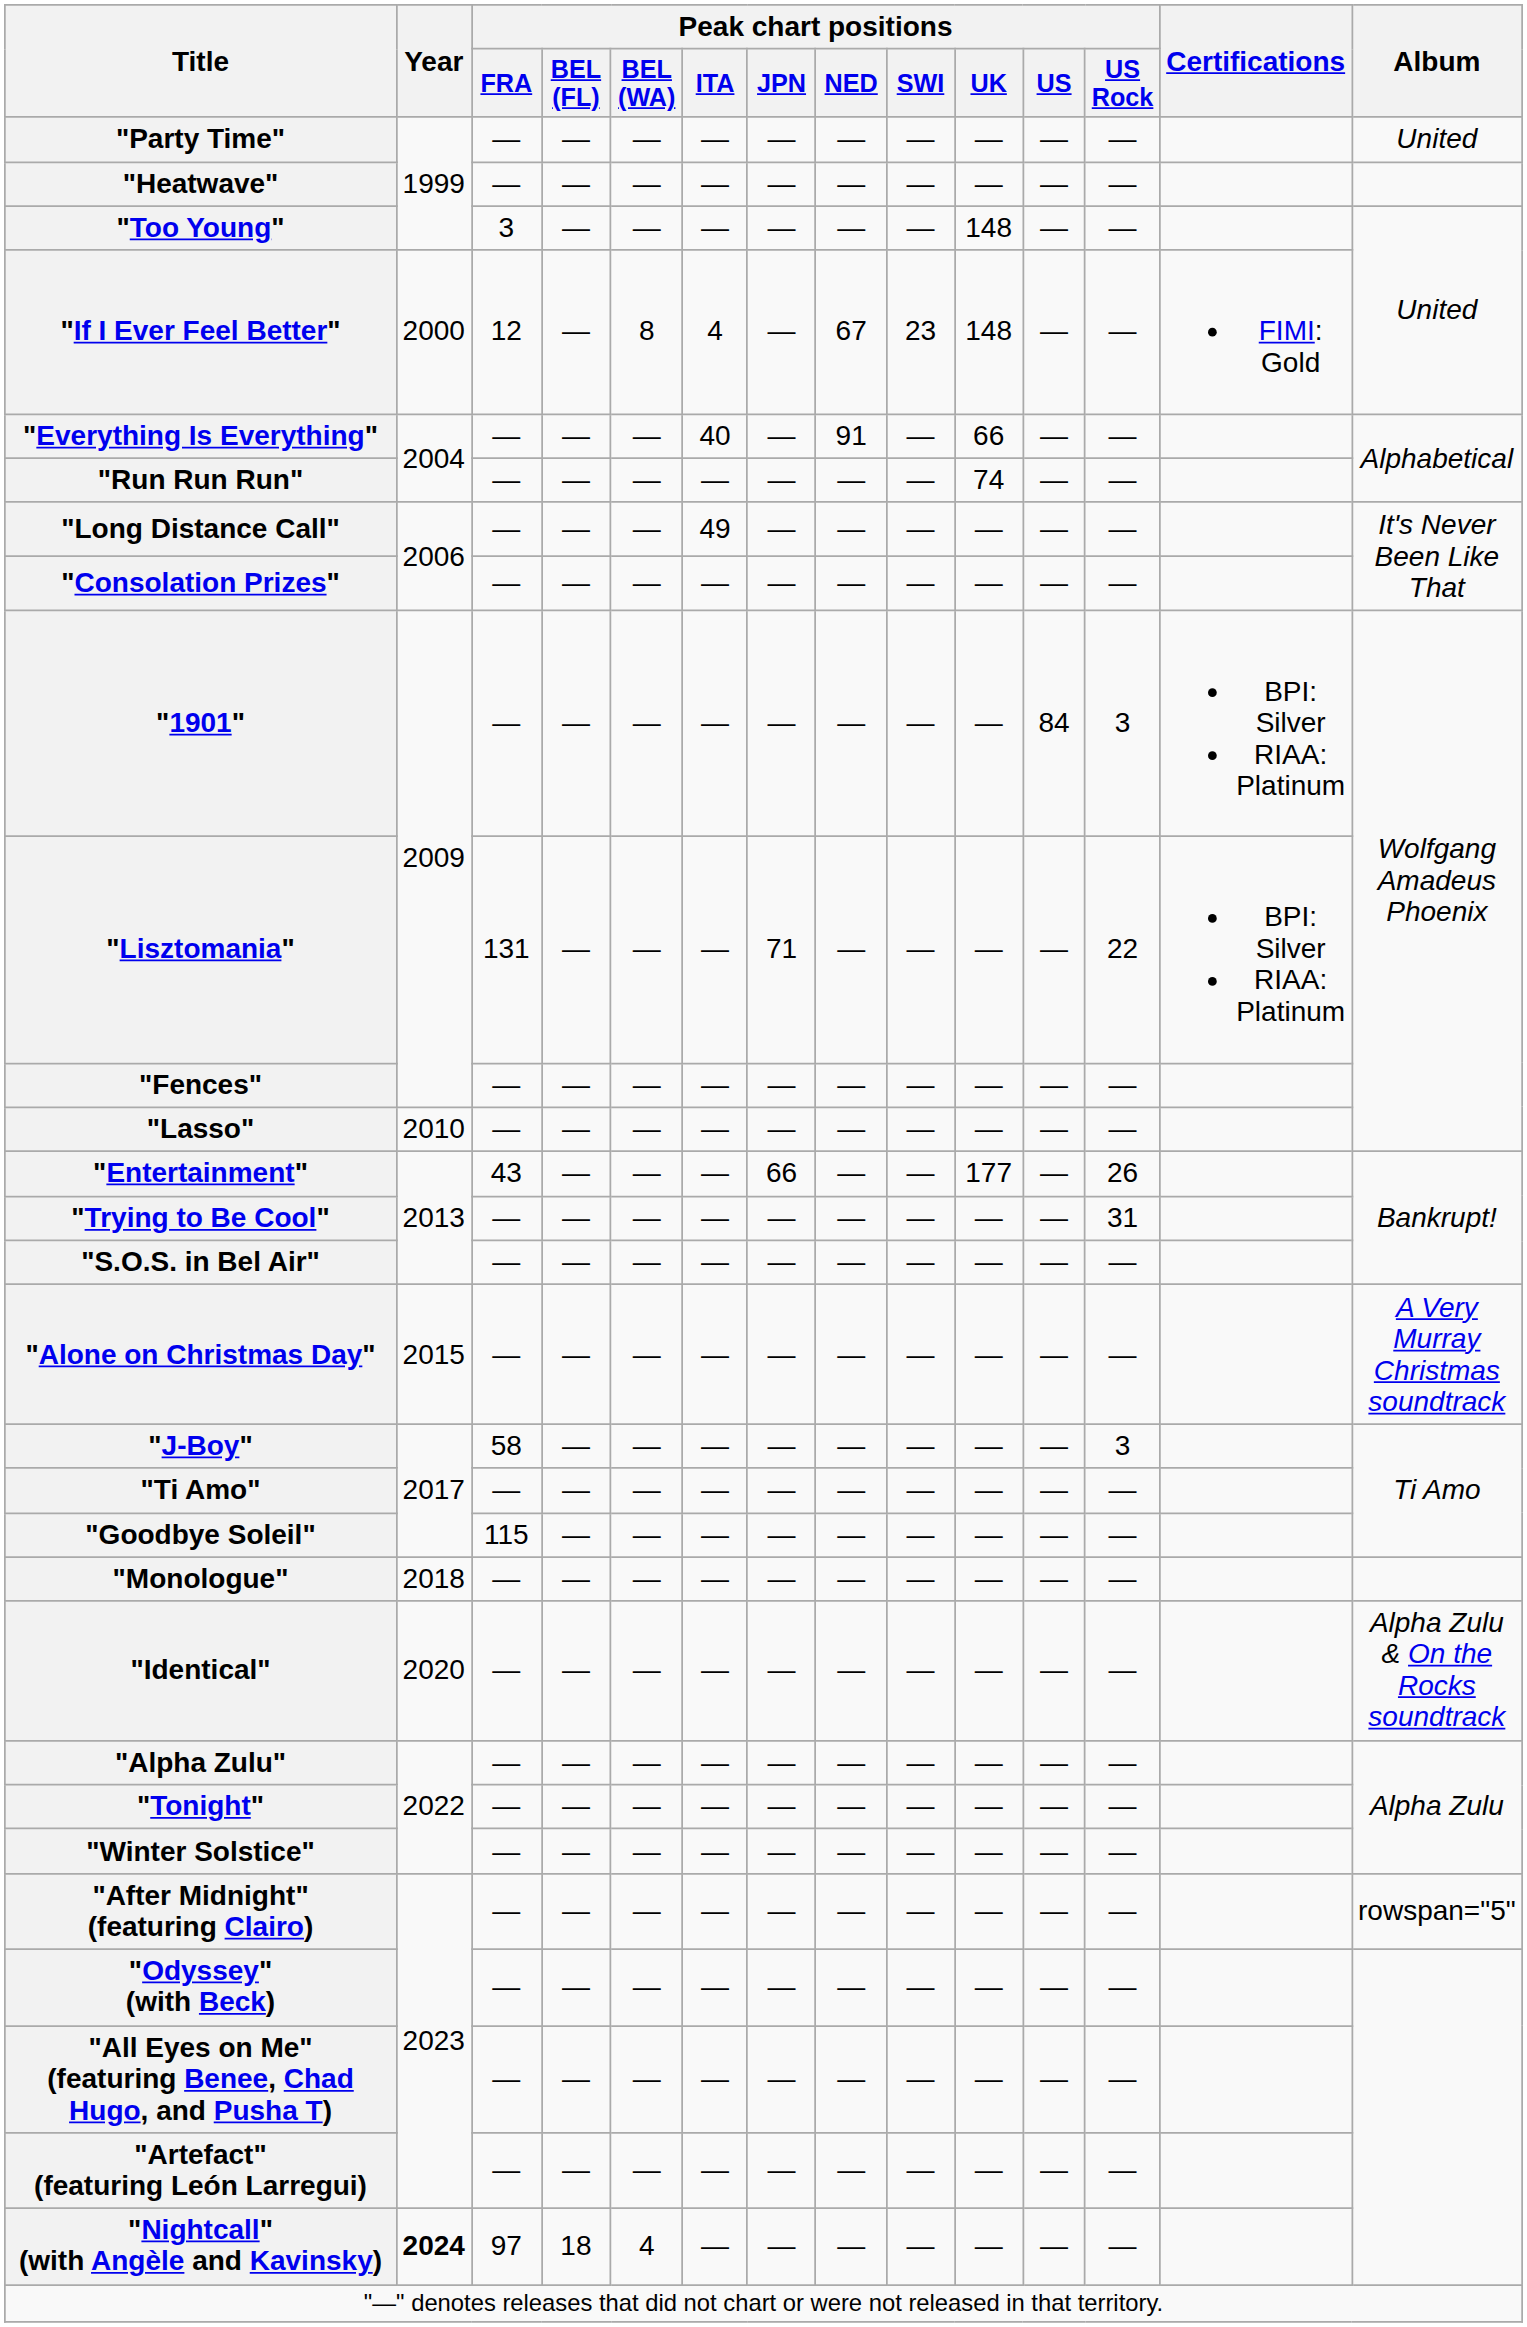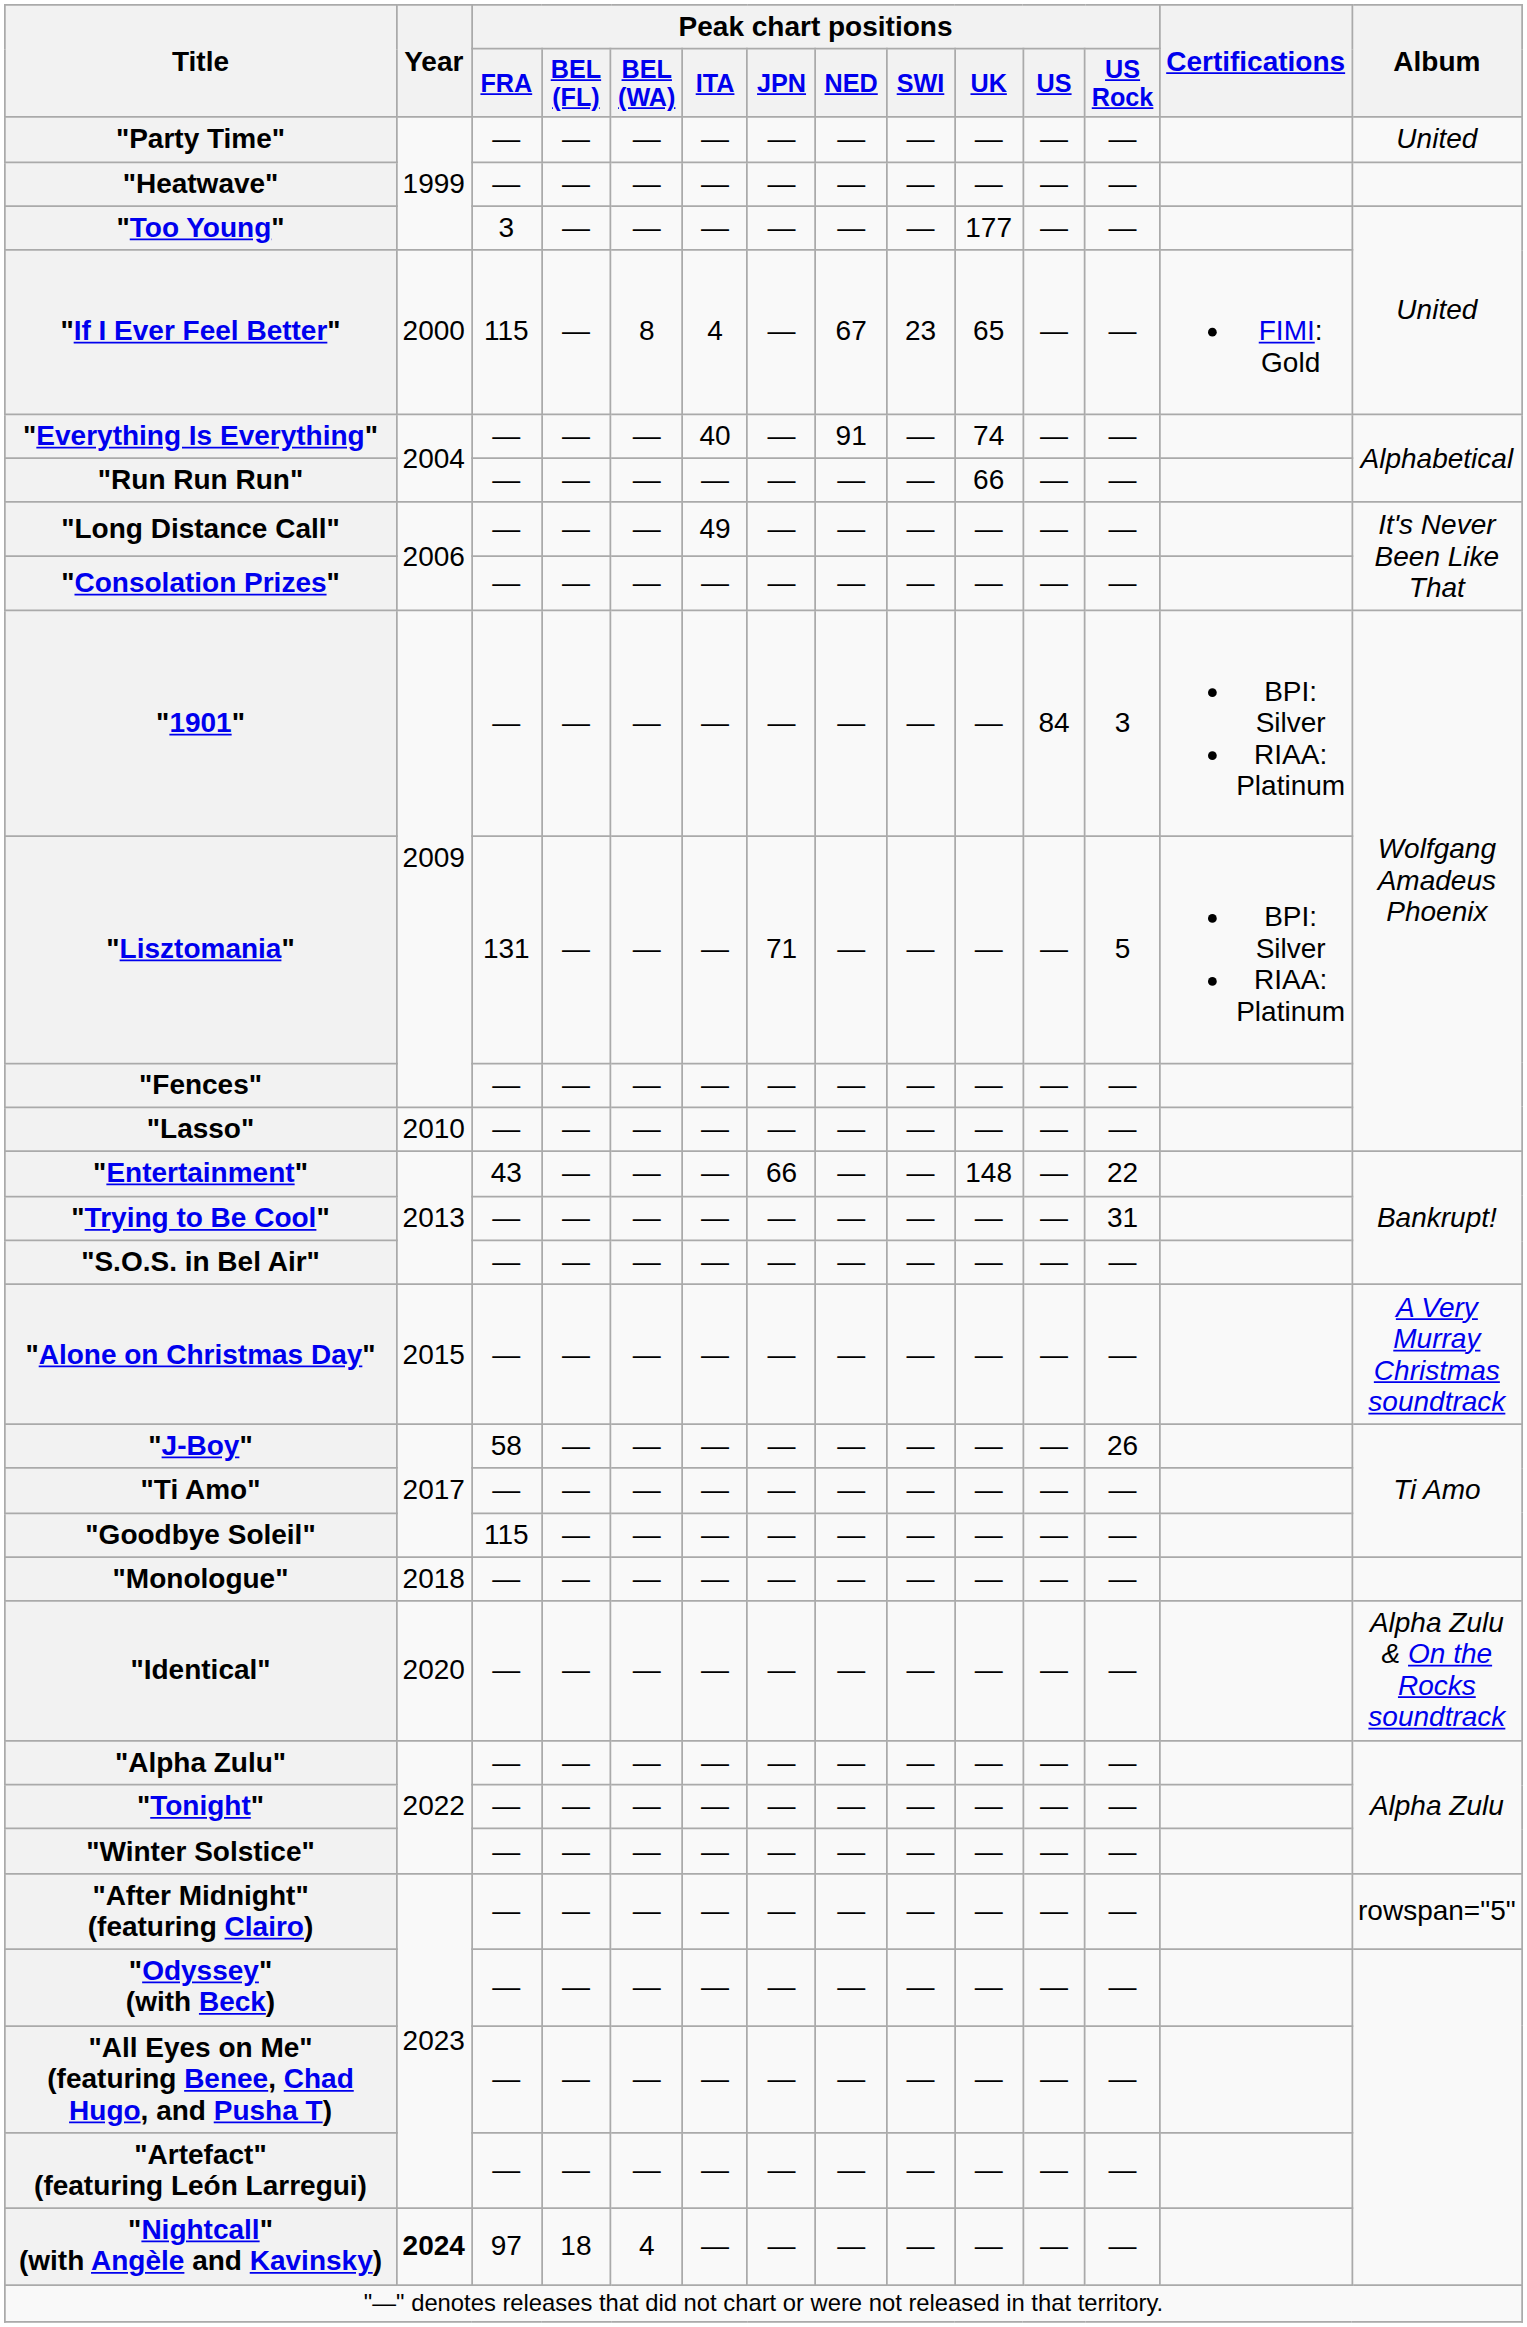"Too Young" | Peak chart positions / UK: 148 -> 177
"If I Ever Feel Better" | Peak chart positions / FRA: 12 -> 115
"If I Ever Feel Better" | Peak chart positions / UK: 148 -> 65
"Everything Is Everything" | Peak chart positions / UK: 66 -> 74
"Run Run Run" | Peak chart positions / UK: 74 -> 66
"Lisztomania" | Peak chart positions / US Rock: 22 -> 5
"Entertainment" | Peak chart positions / UK: 177 -> 148
"Entertainment" | Peak chart positions / US Rock: 26 -> 22
"J-Boy" | Peak chart positions / US Rock: 3 -> 26
